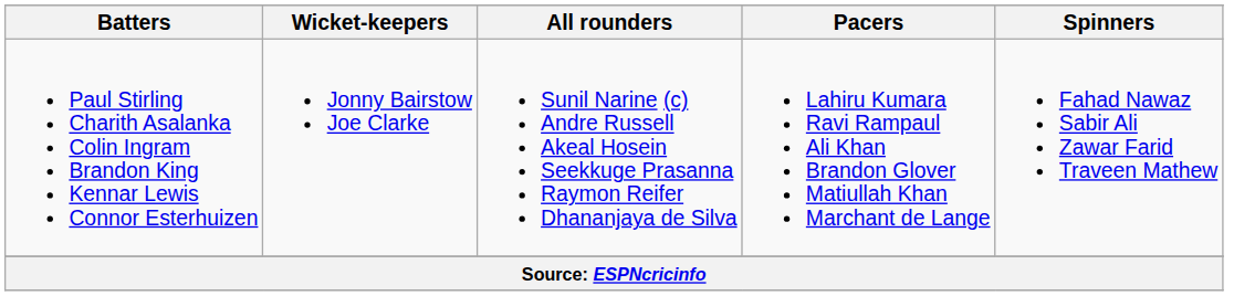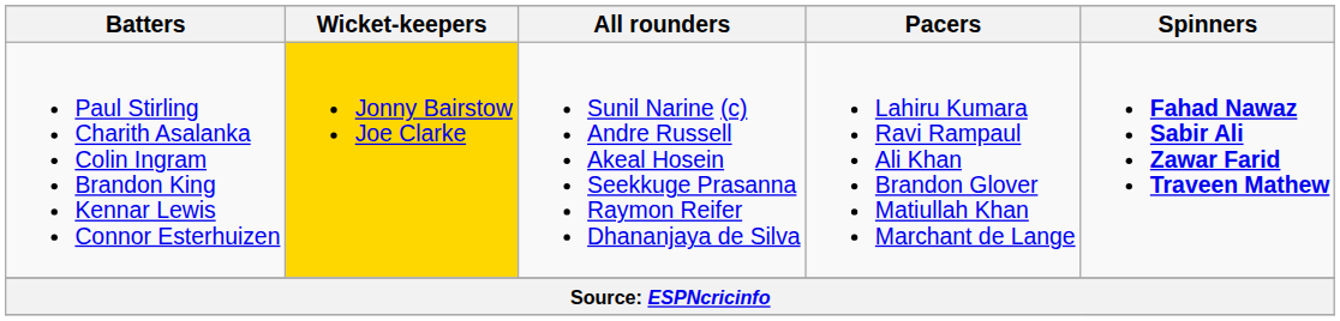row 2 | Wicket-keepers: no background -> gold background
row 2 | Spinners: normal -> bold
